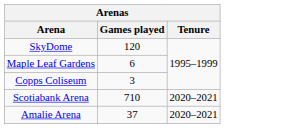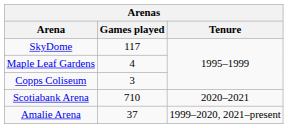SkyDome | Games played: 120 -> 117
Maple Leaf Gardens | Games played: 6 -> 4
Amalie Arena | Tenure: 2020–2021 -> 1999–2020, 2021–present
